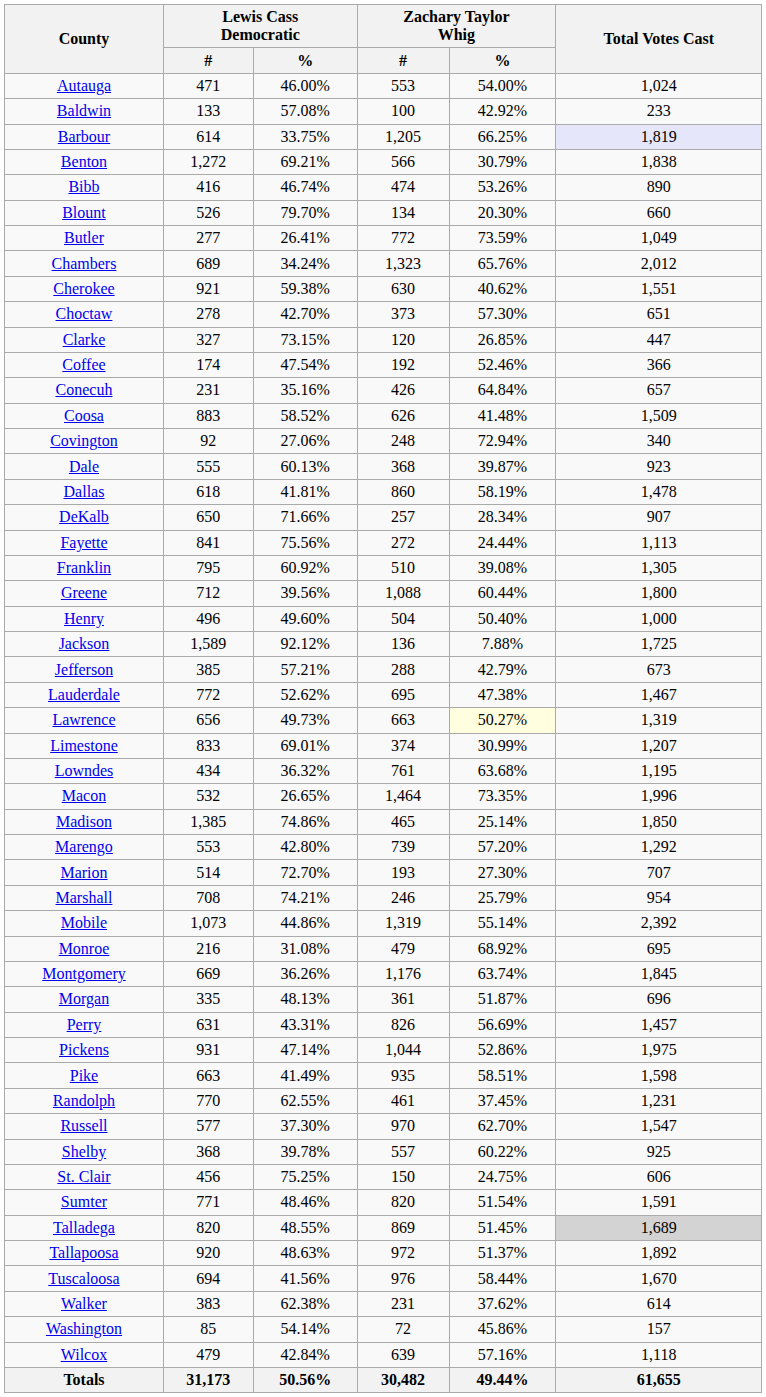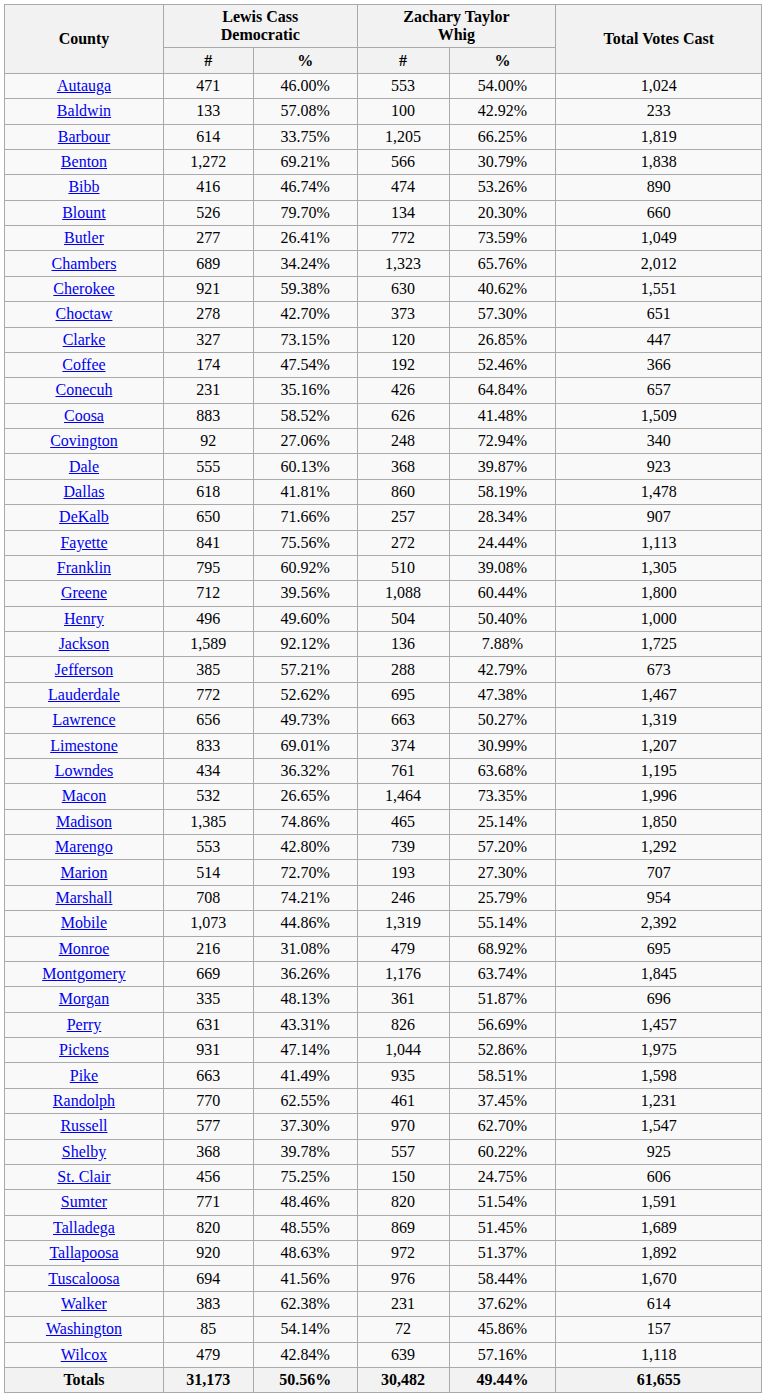Barbour | Total Votes Cast: lavender background -> no background
Lawrence | Zachary Taylor Whig / %: lightyellow background -> no background
Talladega | Total Votes Cast: lightgrey background -> no background
